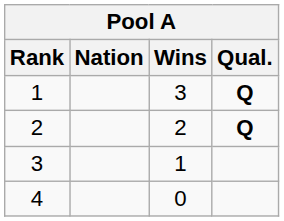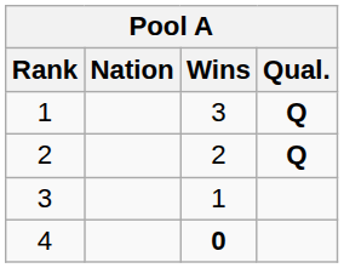4 | Wins: normal -> bold
